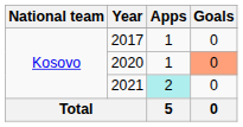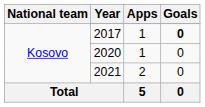2017 | Goals: normal -> bold
2020 | Goals: lightsalmon background -> no background
2021 | Apps: paleturquoise background -> no background
